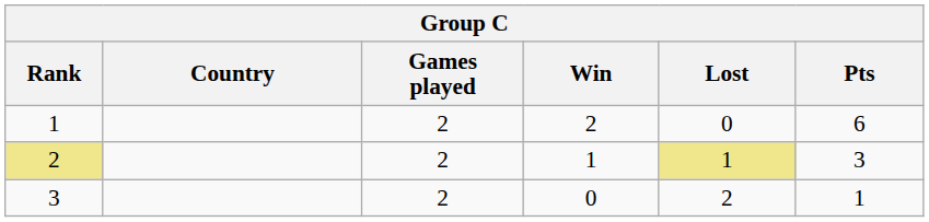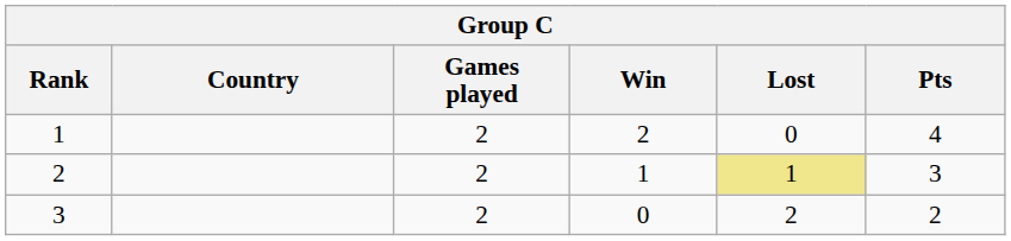row 3 | Pts: 6 -> 4
row 4 | Rank: khaki background -> no background
row 5 | Pts: 1 -> 2
